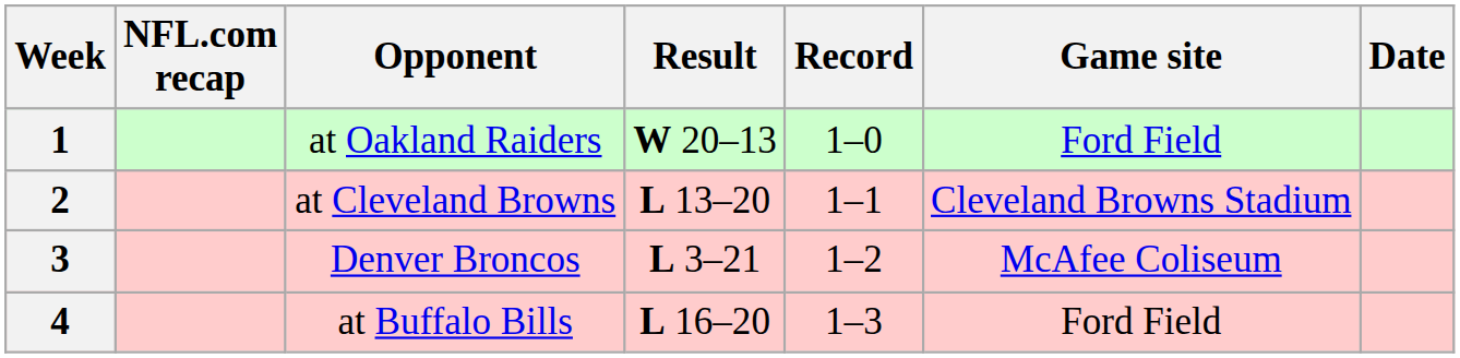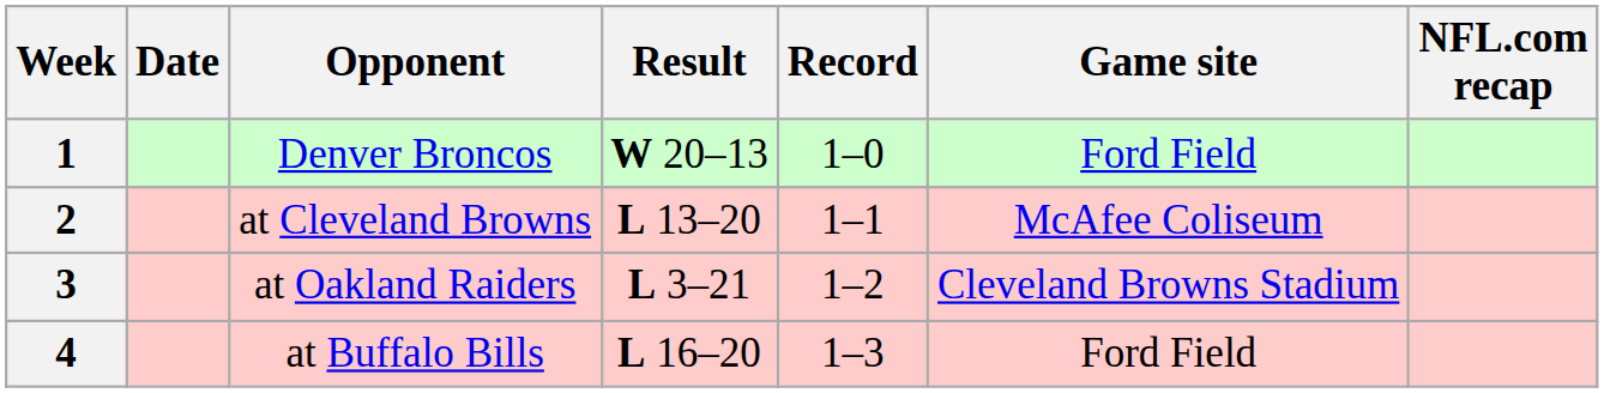columns swapped: Date <-> NFL.com recap
1 | Opponent: at Oakland Raiders -> Denver Broncos
2 | Game site: Cleveland Browns Stadium -> McAfee Coliseum
3 | Opponent: Denver Broncos -> at Oakland Raiders
3 | Game site: McAfee Coliseum -> Cleveland Browns Stadium
